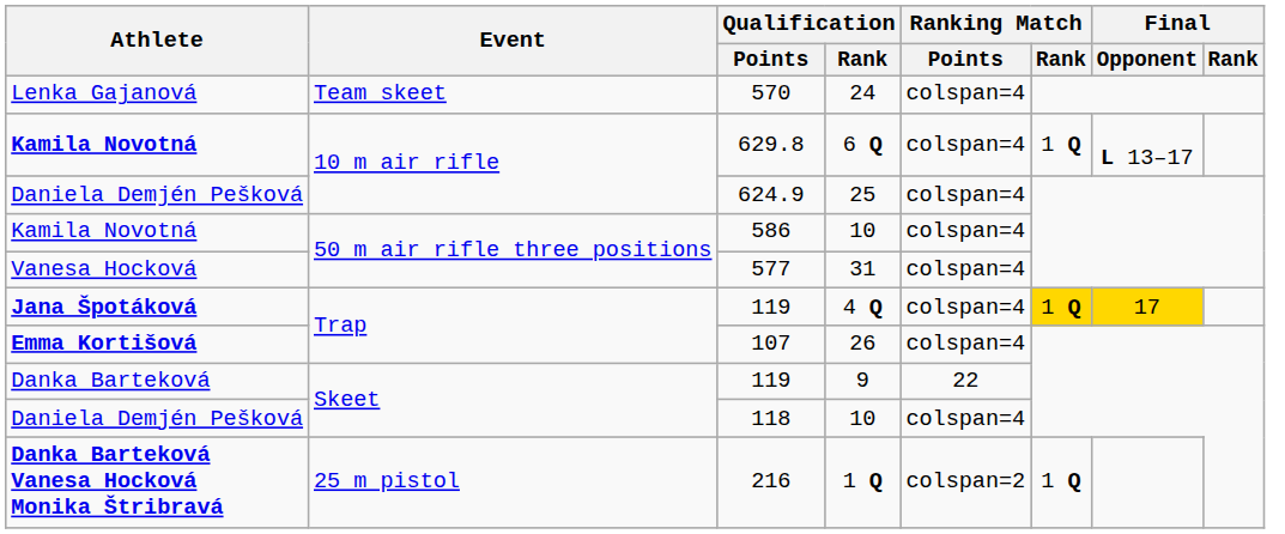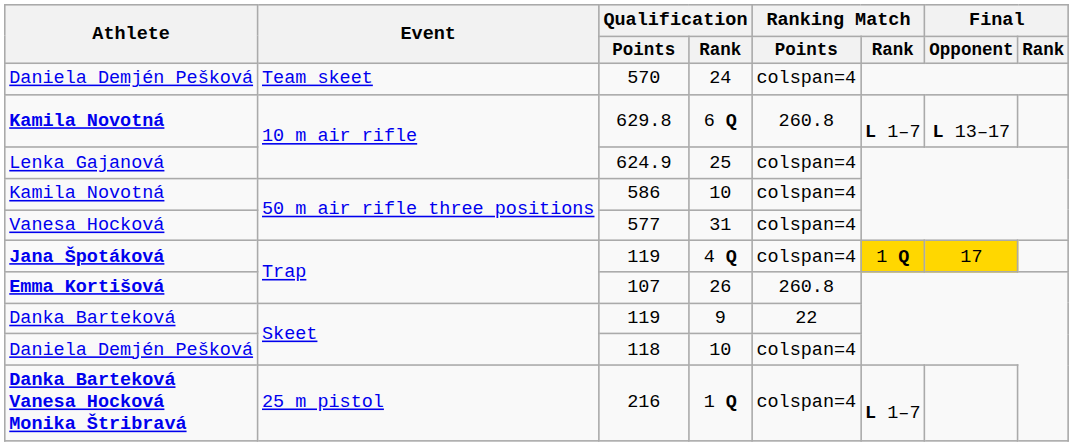570 | Athlete: Lenka Gajanová -> Daniela Demjén Pešková
629.8 | Ranking Match / Points: colspan=4 -> 260.8
629.8 | Ranking Match / Rank: 1 Q -> L 1–7
624.9 | Athlete: Daniela Demjén Pešková -> Lenka Gajanová
107 | Ranking Match / Points: colspan=4 -> 260.8
216 | Ranking Match / Points: colspan=2 -> colspan=4
216 | Ranking Match / Rank: 1 Q -> L 1–7
